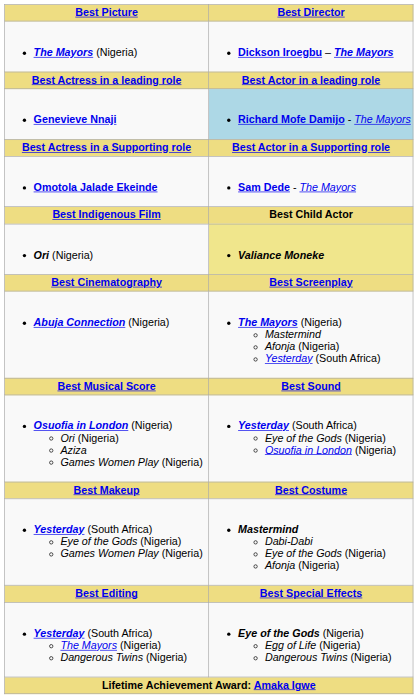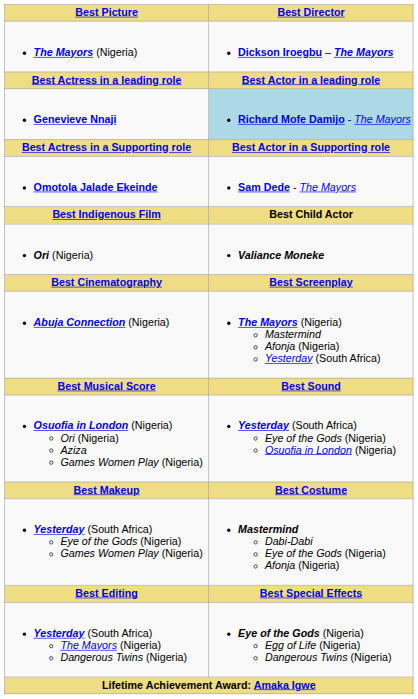Ori (Nigeria) | Best Director: khaki background -> no background
